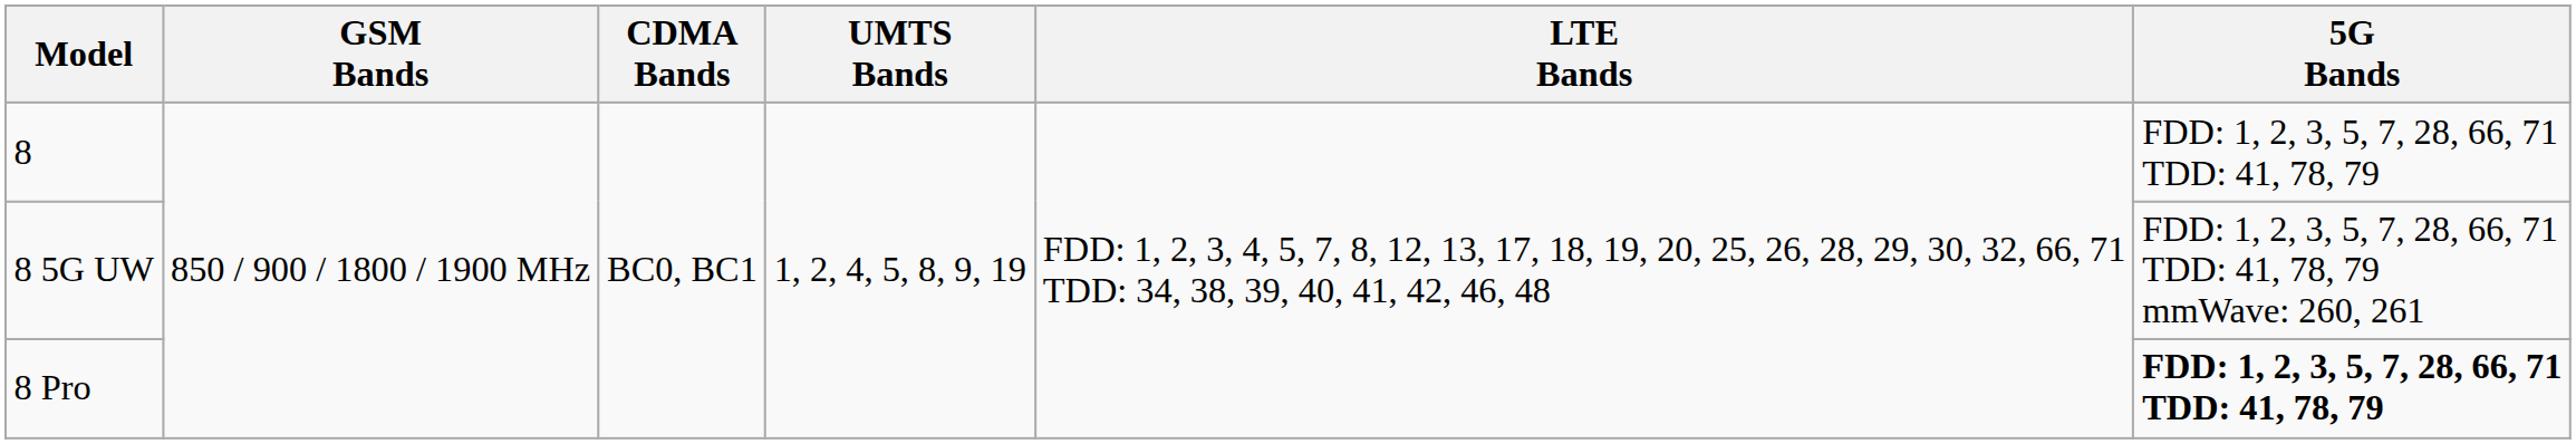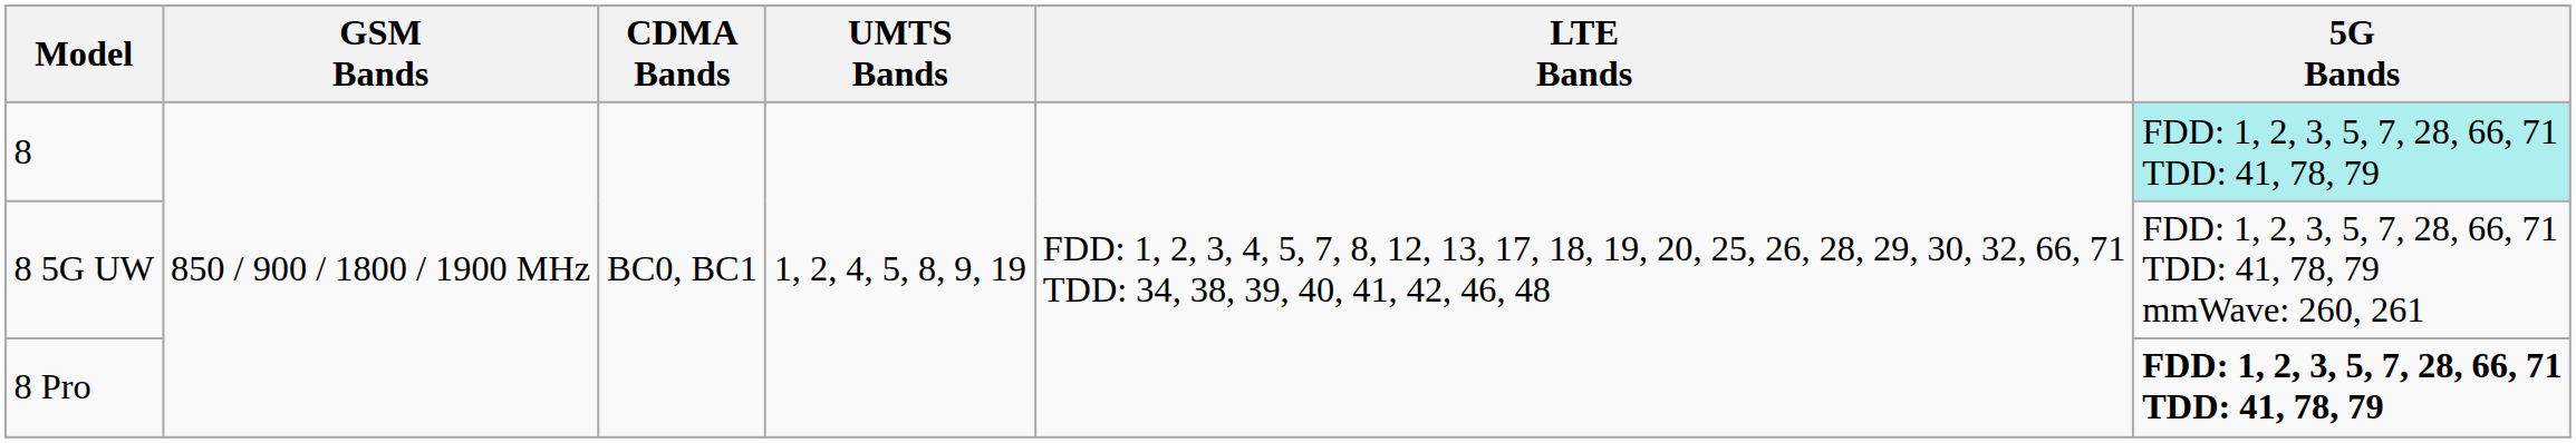8 | 5G Bands: no background -> paleturquoise background
